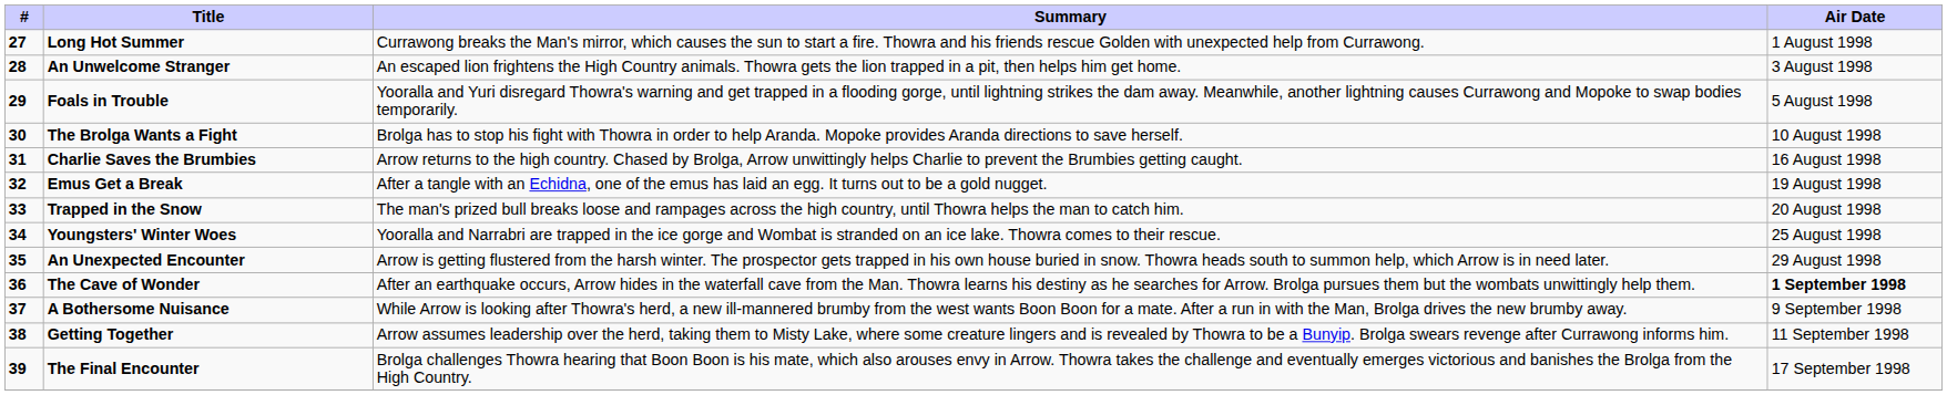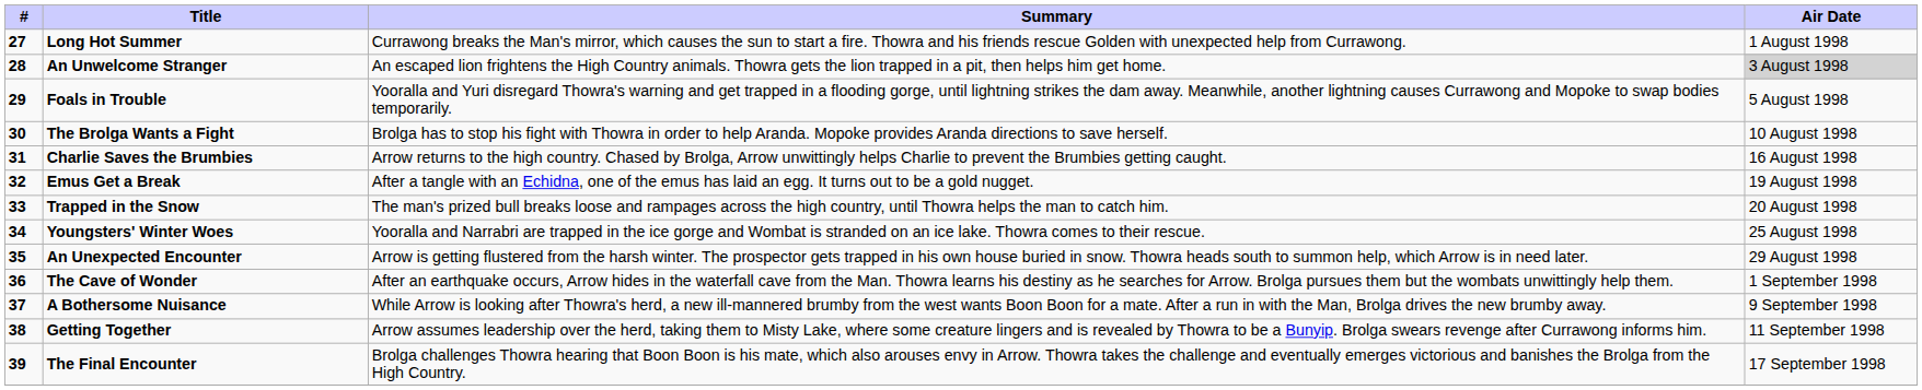An Unwelcome Stranger | Air Date: no background -> lightgrey background
The Cave of Wonder | Air Date: bold -> normal
